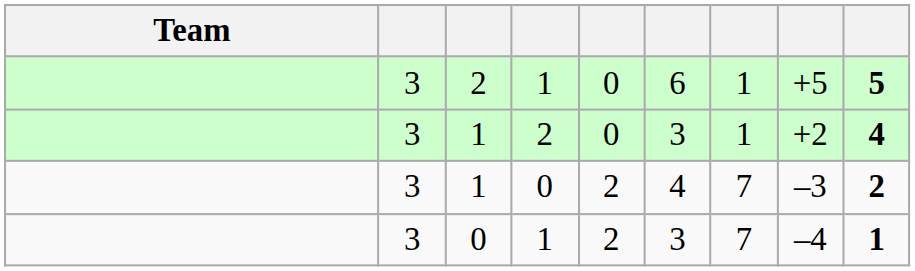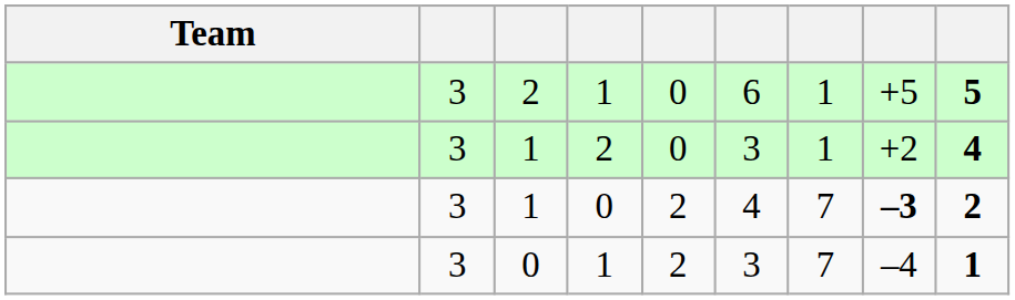row 4 | column 8: normal -> bold
